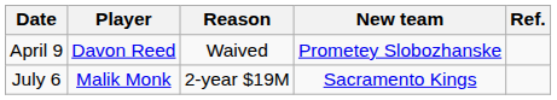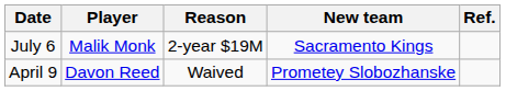rows swapped: July 6 <-> April 9
